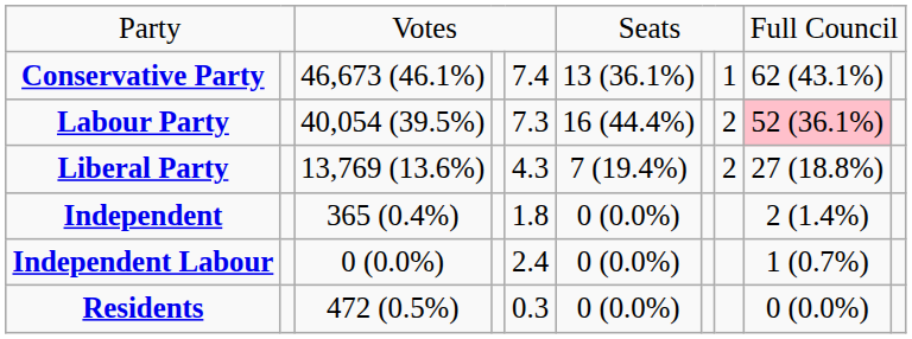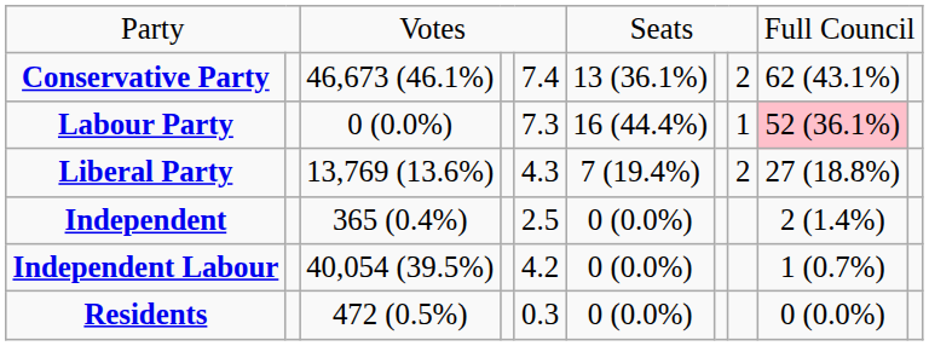Conservative Party | column 8: 1 -> 2
Labour Party | column 3: 40,054 (39.5%) -> 0 (0.0%)
Labour Party | column 8: 2 -> 1
Independent | column 5: 1.8 -> 2.5
Independent Labour | column 3: 0 (0.0%) -> 40,054 (39.5%)
Independent Labour | column 5: 2.4 -> 4.2
